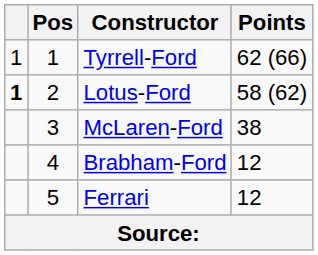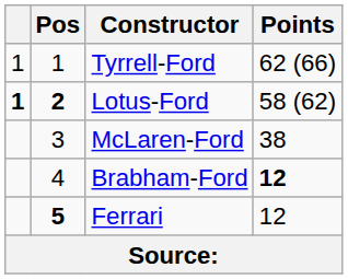Lotus-Ford | Pos: normal -> bold
Brabham-Ford | Points: normal -> bold
Ferrari | Pos: normal -> bold
